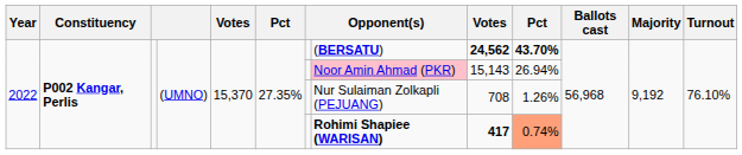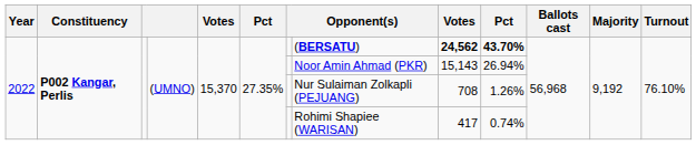row 3 | column 8: pink background -> no background
row 5 | column 8: bold -> normal
row 5 | column 9: bold -> normal
row 5 | column 10: lightsalmon background -> no background
